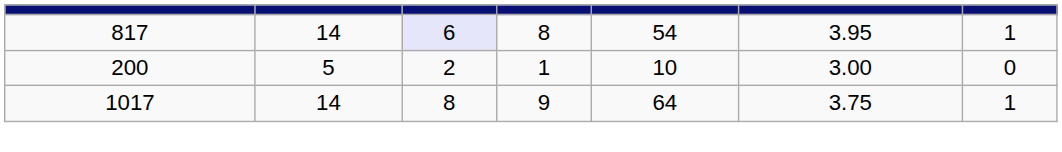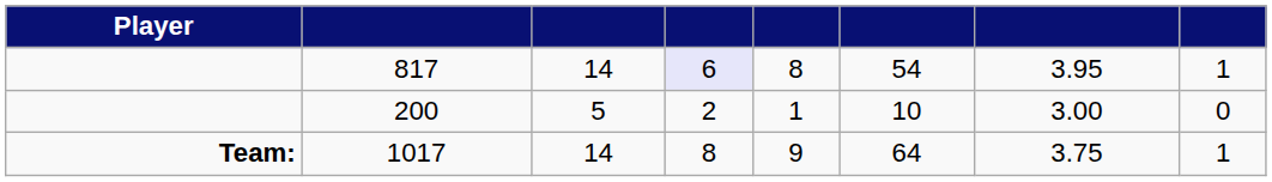+ column: Player | Team:
